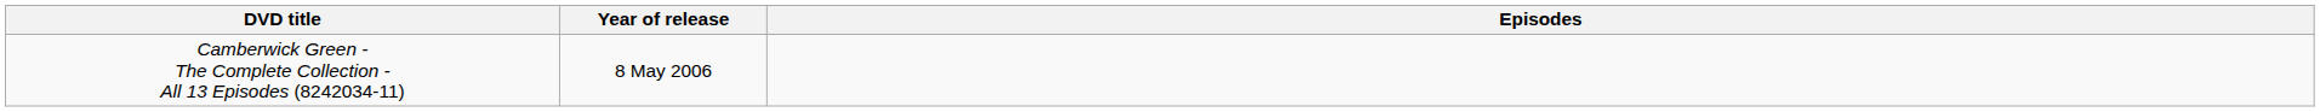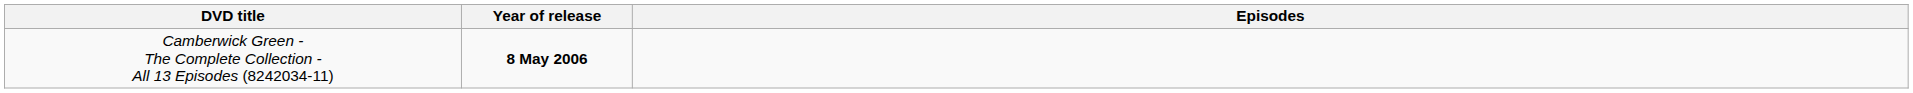row 2 | Year of release: normal -> bold
